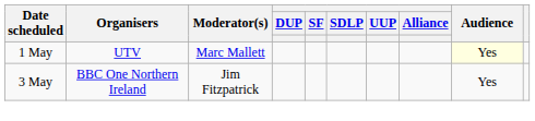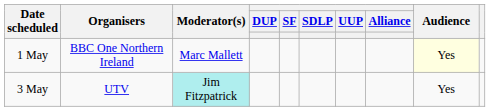1 May | Organisers: UTV -> BBC One Northern Ireland
3 May | Organisers: BBC One Northern Ireland -> UTV
3 May | Moderator(s): no background -> paleturquoise background
